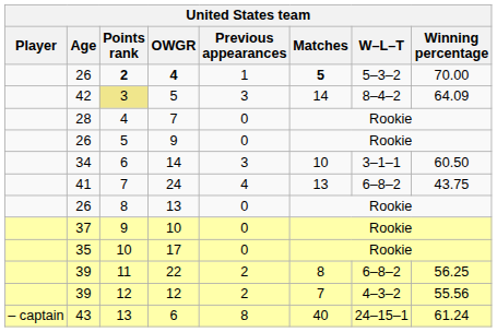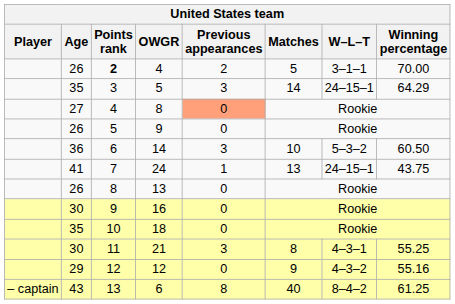row 3 | OWGR: bold -> normal
row 3 | Previous appearances: 1 -> 2
row 3 | Matches: bold -> normal
row 3 | W–L–T: 5–3–2 -> 3–1–1
row 4 | Age: 42 -> 35
row 4 | Points rank: khaki background -> no background
row 4 | W–L–T: 8–4–2 -> 24–15–1
row 4 | Winning percentage: 64.09 -> 64.29
row 5 | Age: 28 -> 27
row 5 | OWGR: 7 -> 8
row 5 | Previous appearances: no background -> lightsalmon background
row 7 | Age: 34 -> 36
row 7 | W–L–T: 3–1–1 -> 5–3–2
row 8 | Previous appearances: 4 -> 1
row 8 | W–L–T: 6–8–2 -> 24–15–1
row 10 | Age: 37 -> 30
row 10 | OWGR: 10 -> 16
row 11 | OWGR: 17 -> 18
row 12 | Age: 39 -> 30
row 12 | OWGR: 22 -> 21
row 12 | Previous appearances: 2 -> 3
row 12 | W–L–T: 6–8–2 -> 4–3–1
row 12 | Winning percentage: 56.25 -> 55.25
row 13 | Age: 39 -> 29
row 13 | Previous appearances: 2 -> 0
row 13 | Matches: 7 -> 9
row 13 | Winning percentage: 55.56 -> 55.16
row 14 | W–L–T: 24–15–1 -> 8–4–2
row 14 | Winning percentage: 61.24 -> 61.25
